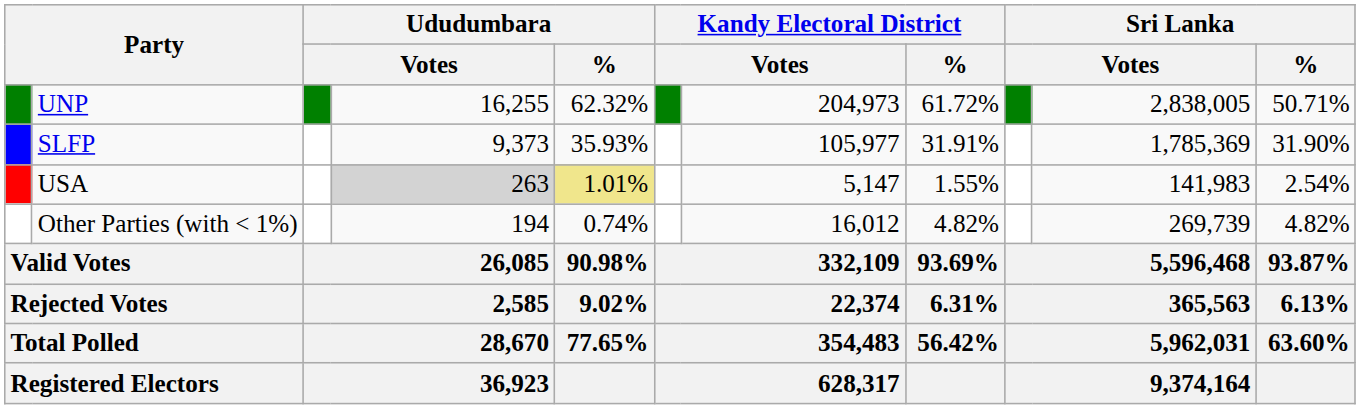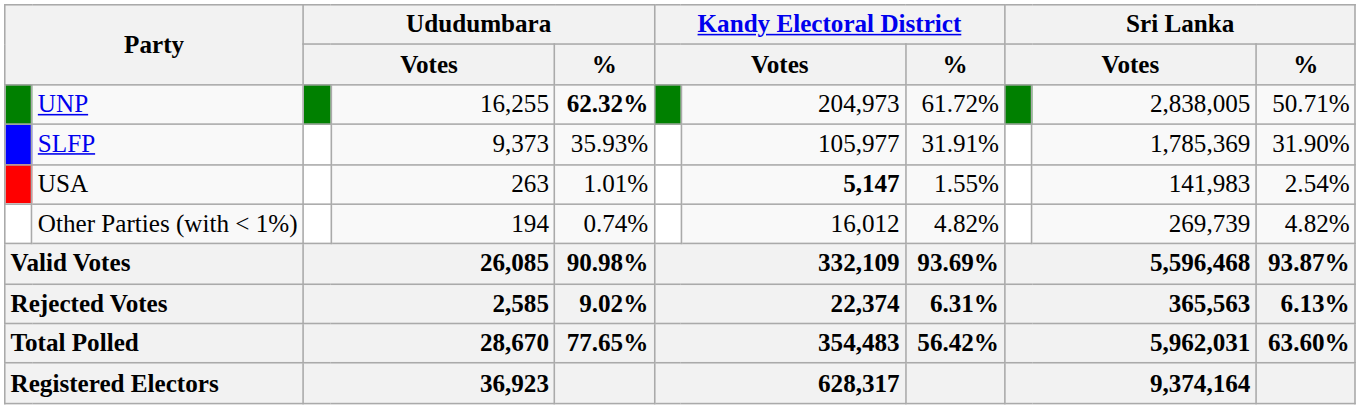UNP | Ududumbara / %: normal -> bold
USA | column 4: lightgrey background -> no background
USA | Ududumbara / %: khaki background -> no background
USA | column 7: normal -> bold
